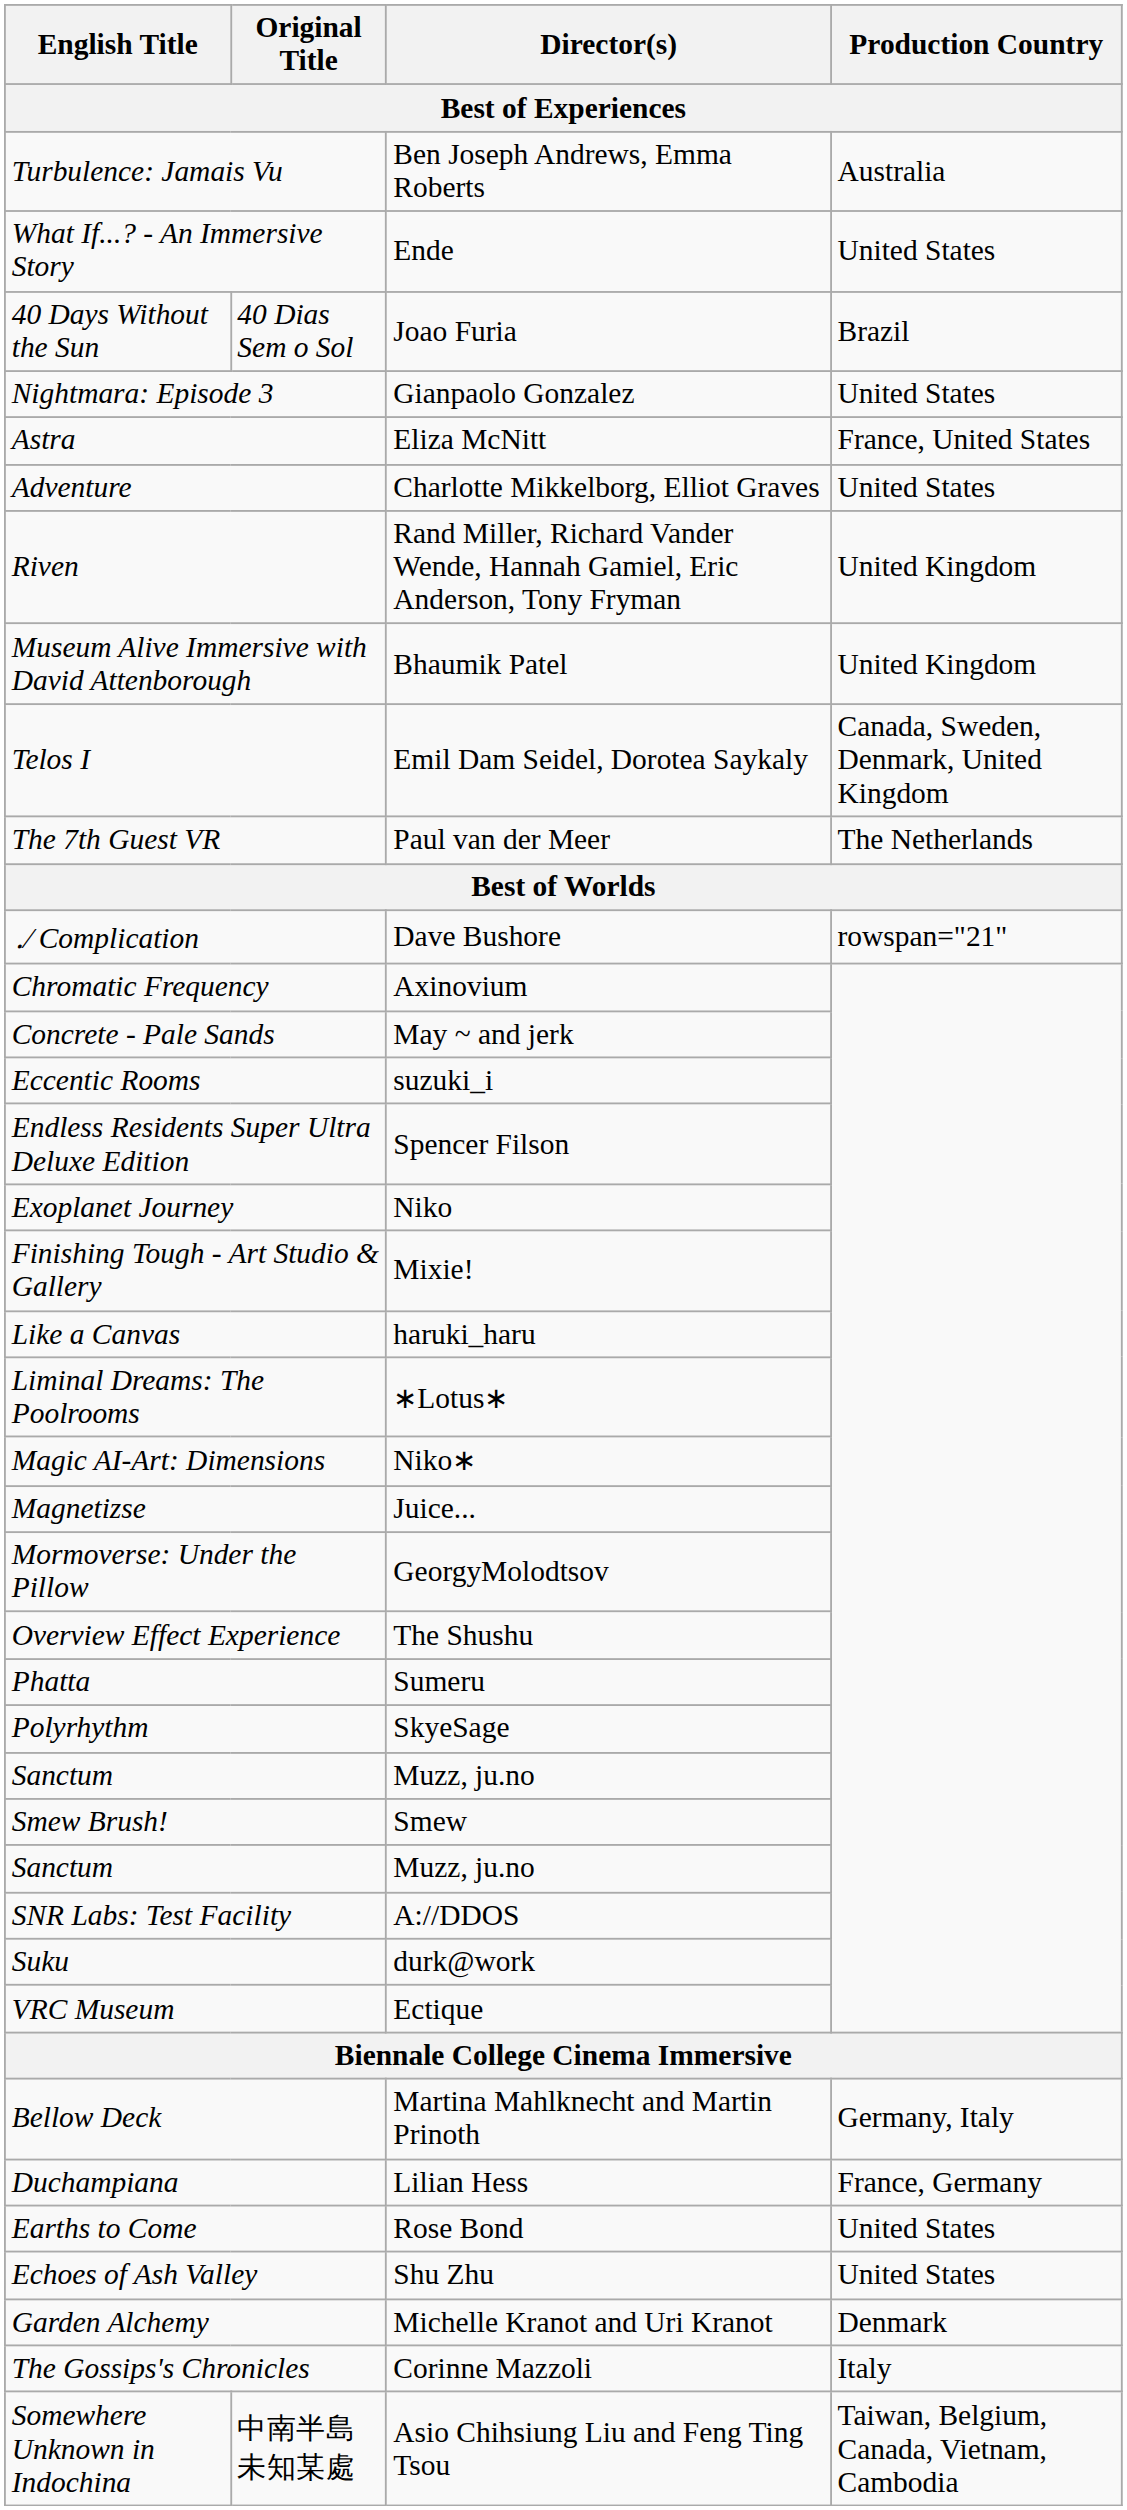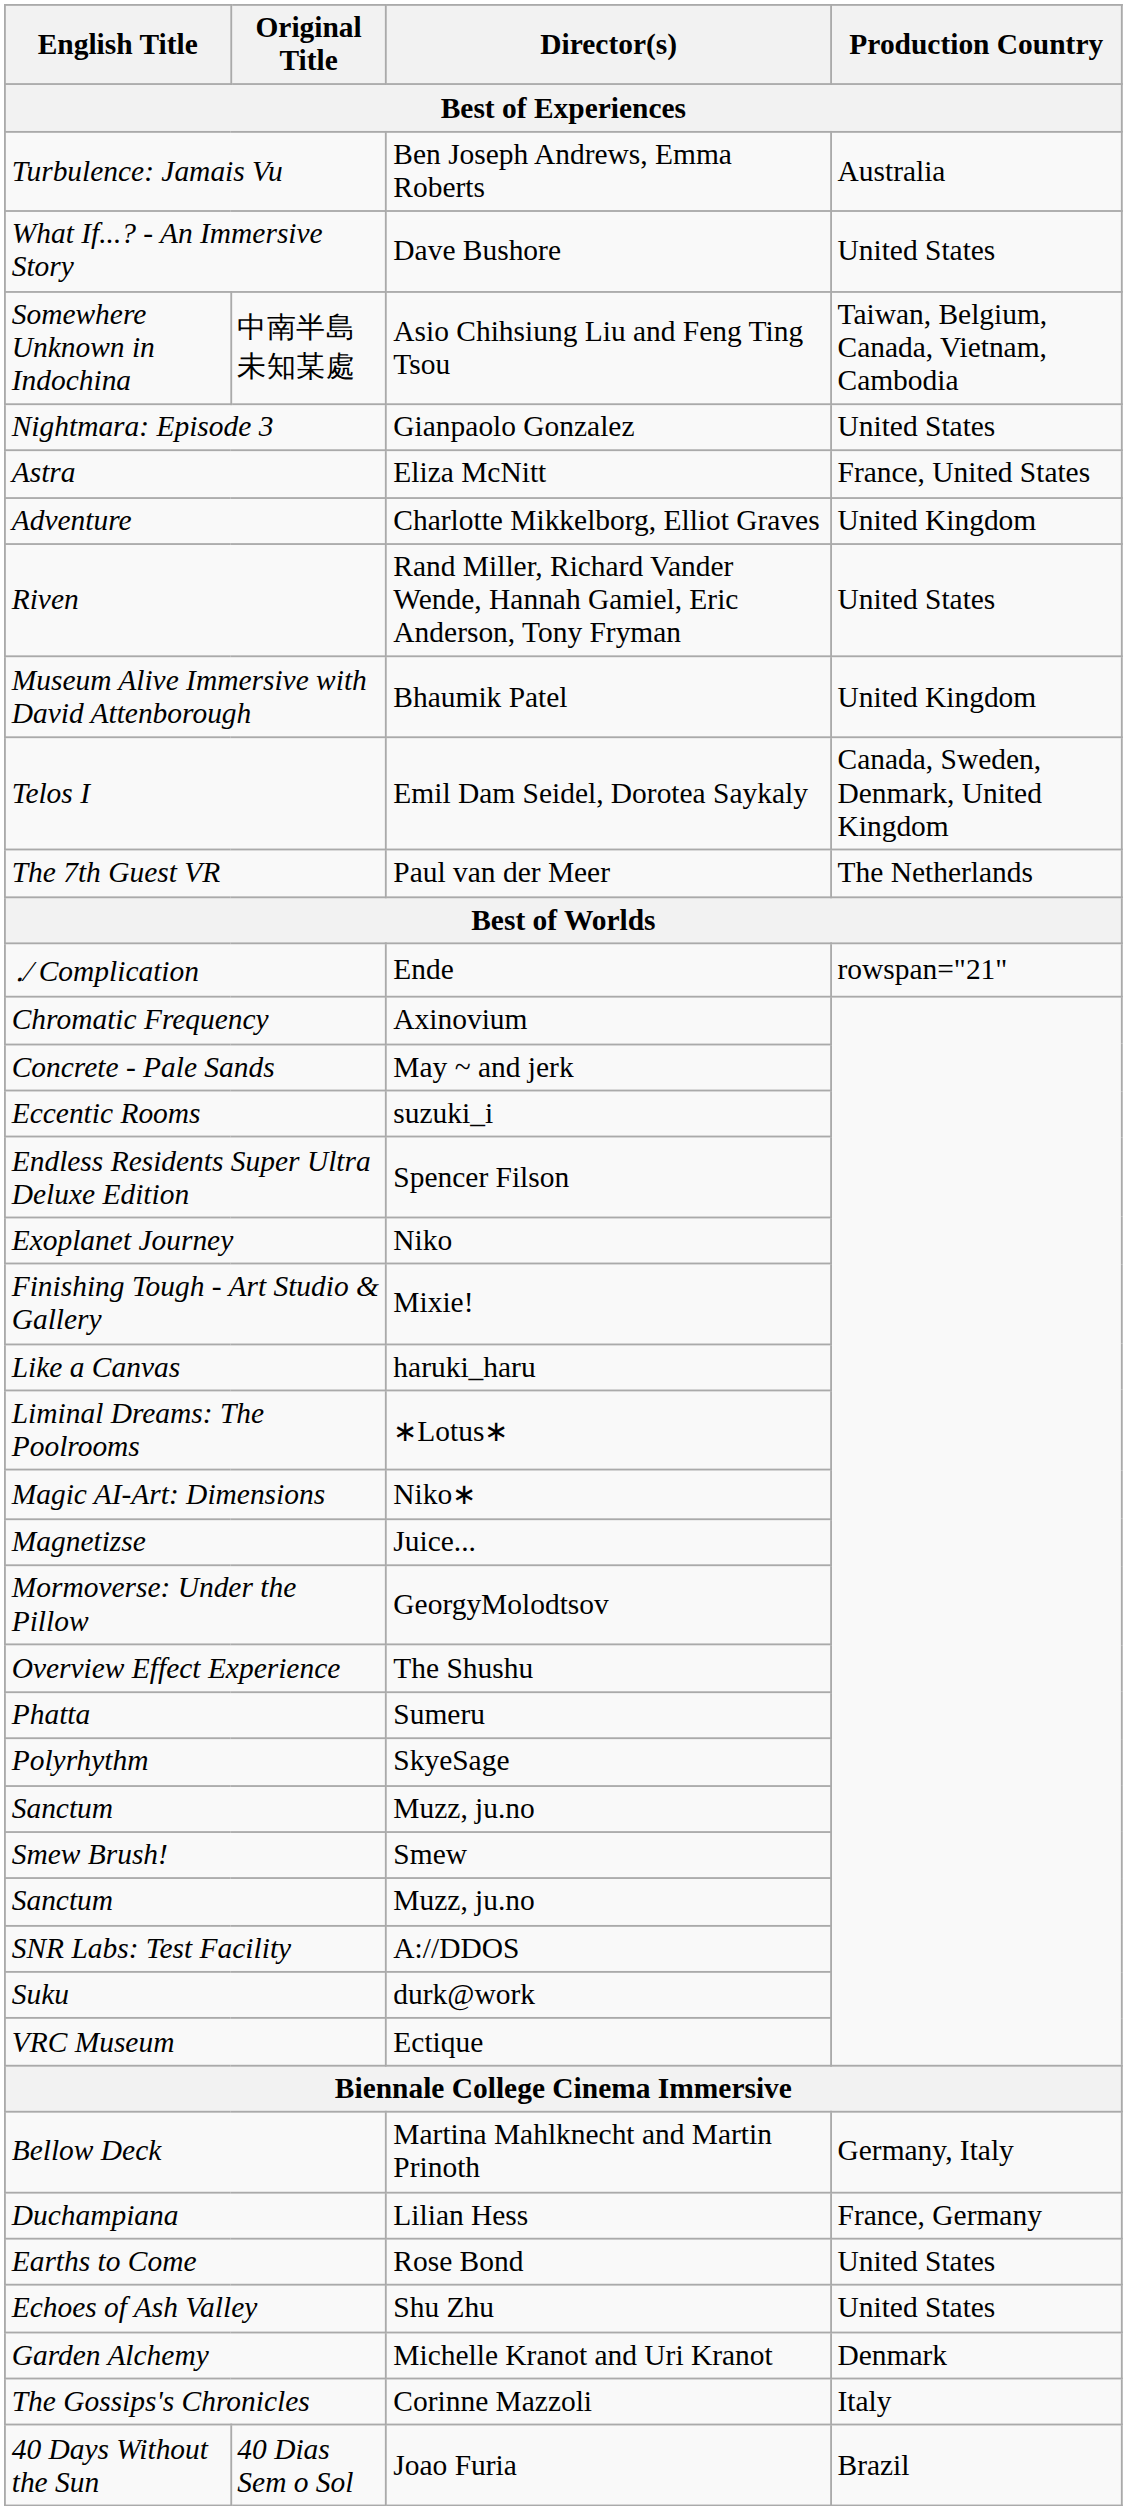What If...? - An Immersive Story | Director(s): Ende -> Dave Bushore
rows swapped: 40 Days Without the Sun <-> Somewhere Unknown in Indochina
Adventure | Production Country: United States -> United Kingdom
Riven | Production Country: United Kingdom -> United States
․⁄ Complication | Director(s): Dave Bushore -> Ende
